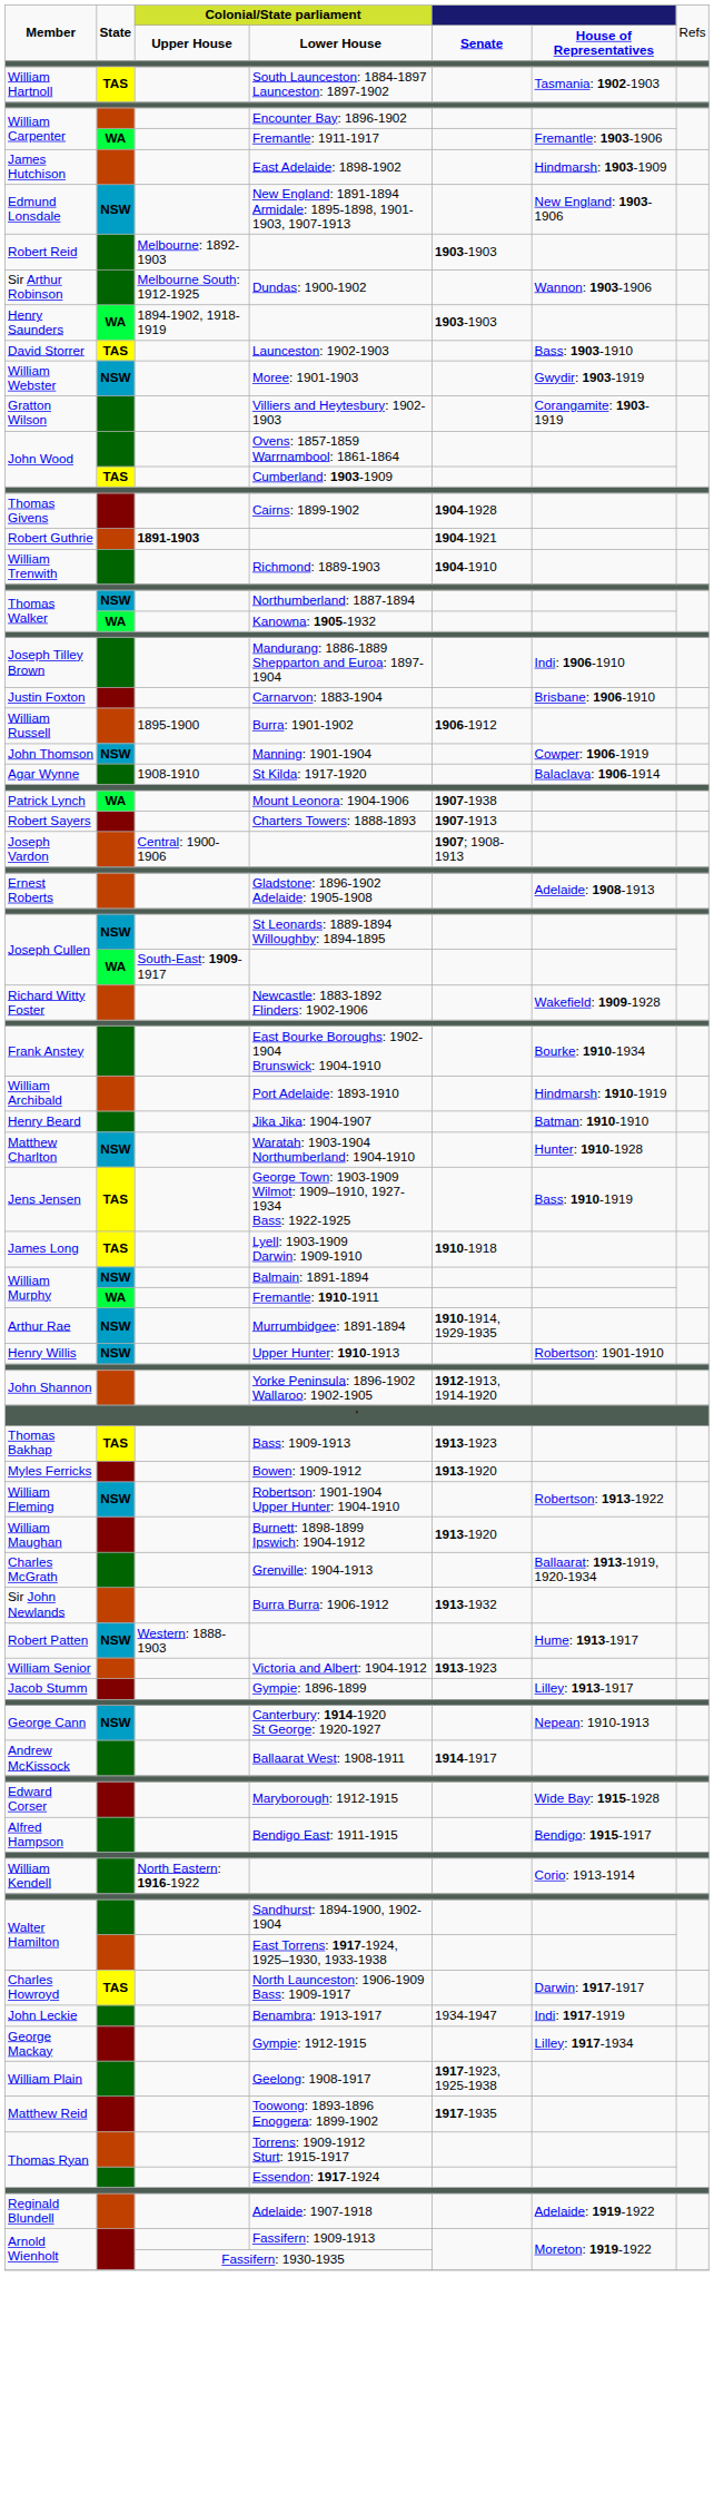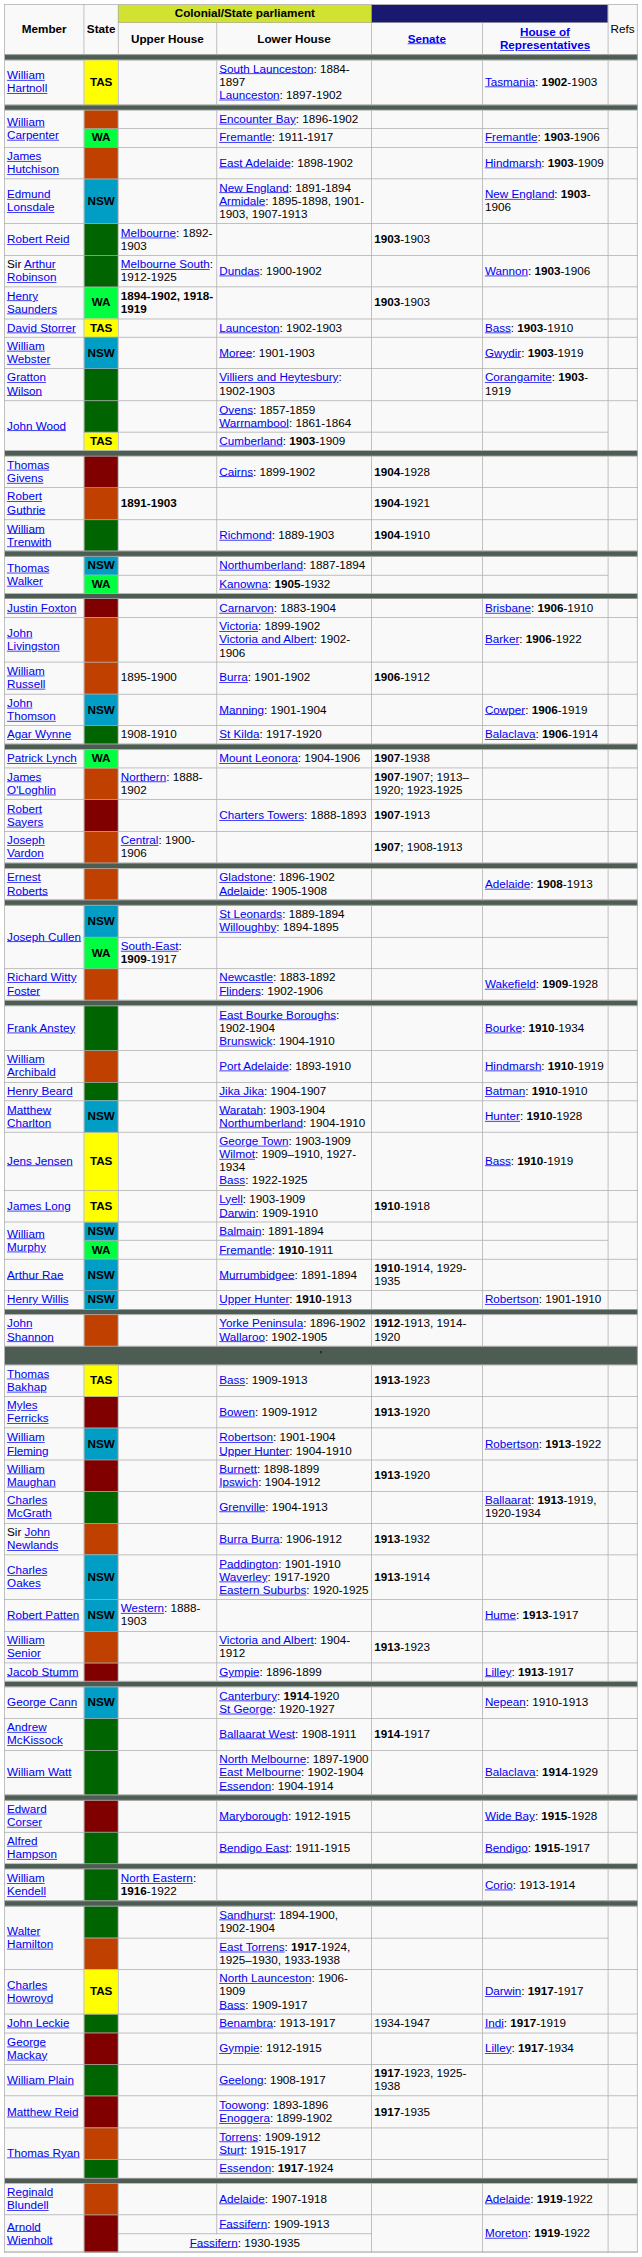Henry Saunders | column 3: normal -> bold
- row: Joseph Tilley Brown | Mandurang: 1886-1889 Shepparton and Euroa: 1897-1904 | Indi: 1906-1910
+ row: John Livingston | Victoria: 1899-1902 Victoria and Albert: 1902-1906 | Barker: 1906-1922
+ row: James O'Loghlin | Northern: 1888-1902 | 1907-1907; 1913–1920; 1923-1925
+ row: Charles Oakes | NSW | Paddington: 1901-1910 Waverley: 1917-1920 Eastern Suburbs: 1920-1925 | 1913-1914
+ row: William Watt | North Melbourne: 1897-1900 East Melbourne: 1902-1904 Essendon: 1904-1914 | Balaclava: 1914-1929
